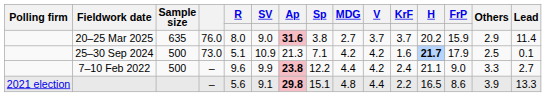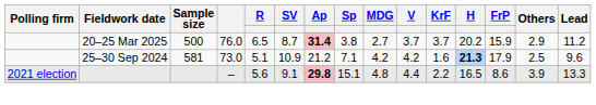20–25 Mar 2025 | Sample size: 635 -> 500
20–25 Mar 2025 | R: 8.0 -> 6.5
20–25 Mar 2025 | SV: 9.0 -> 8.7
20–25 Mar 2025 | Ap: 31.6 -> 31.4
20–25 Mar 2025 | Lead: 11.4 -> 11.2
25–30 Sep 2024 | Sample size: 500 -> 581
25–30 Sep 2024 | Ap: 21.3 -> 21.2
25–30 Sep 2024 | H: 21.7 -> 21.3
25–30 Sep 2024 | Lead: 0.1 -> 9.6
- row: 7–10 Feb 2022 | 500 | – | 9.6 | 9.9 | 23.8 | 12.2 | 4.4 | 4.2 | 2.4 | 21.1 | 9.0 | 3.3 | 2.7
